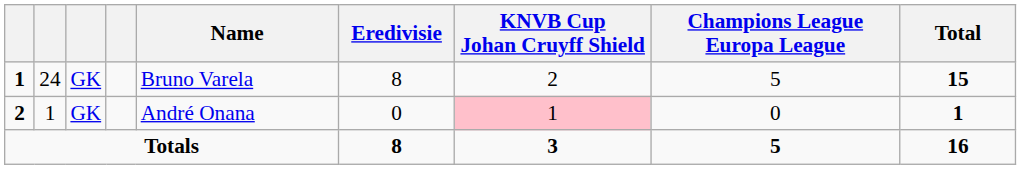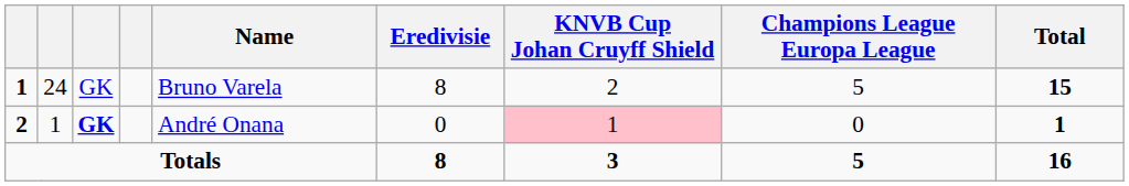row 3 | column 3: normal -> bold
